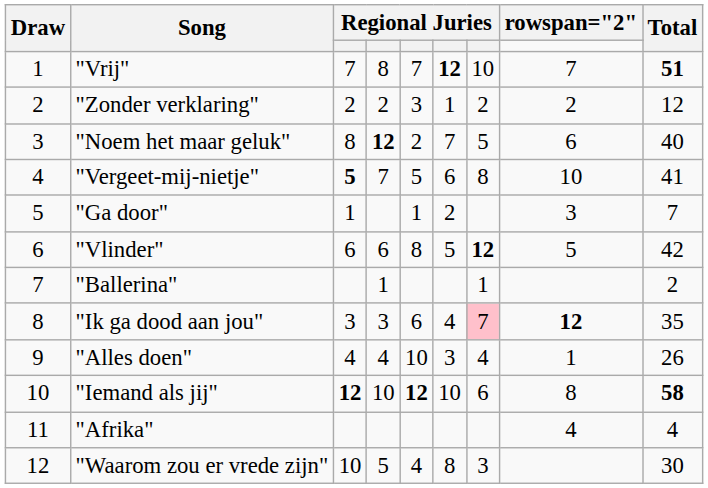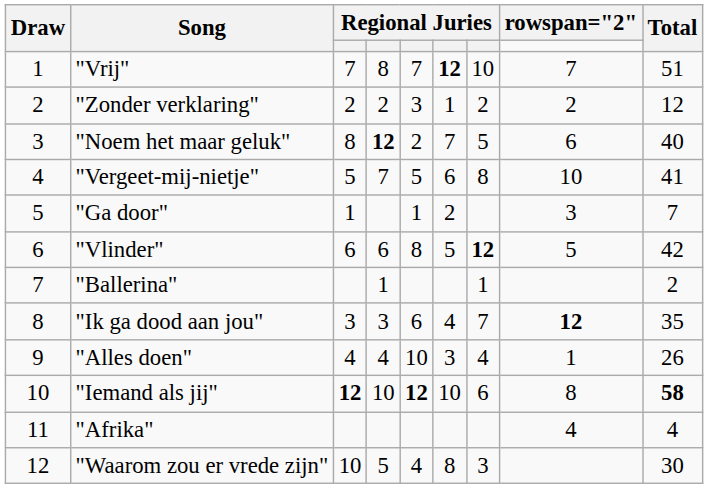"Vrij" | Total: bold -> normal
"Vergeet-mij-nietje" | column 3: bold -> normal
"Ik ga dood aan jou" | column 7: pink background -> no background
